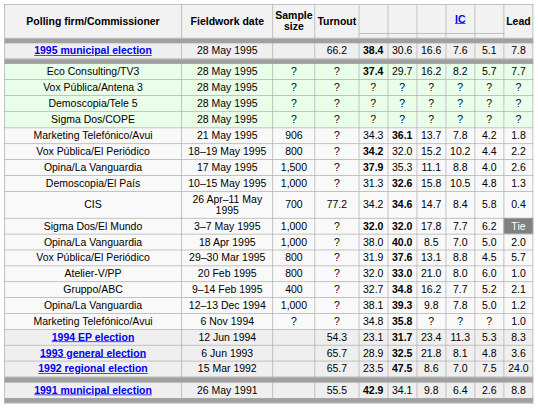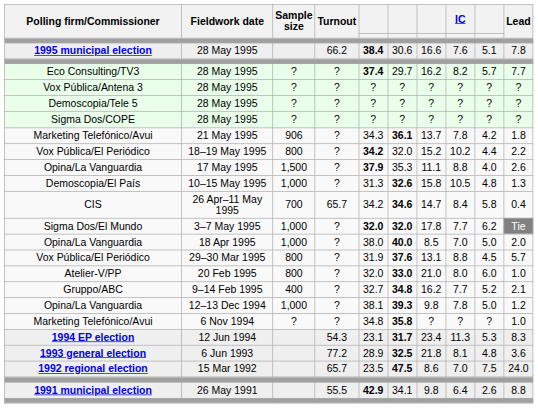CIS | Turnout: 77.2 -> 65.7
1993 general election | Turnout: 65.7 -> 77.2
